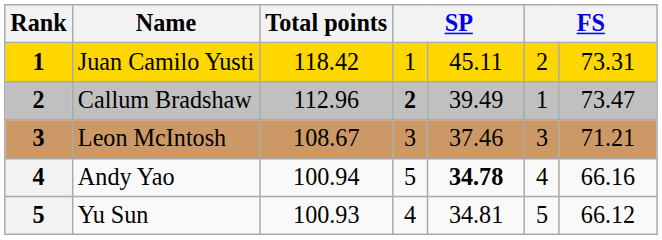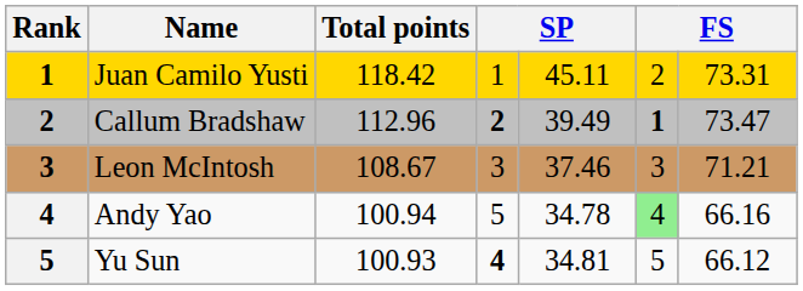Callum Bradshaw | column 6: normal -> bold
Andy Yao | column 5: bold -> normal
Andy Yao | column 6: no background -> lightgreen background
Yu Sun | column 4: normal -> bold
